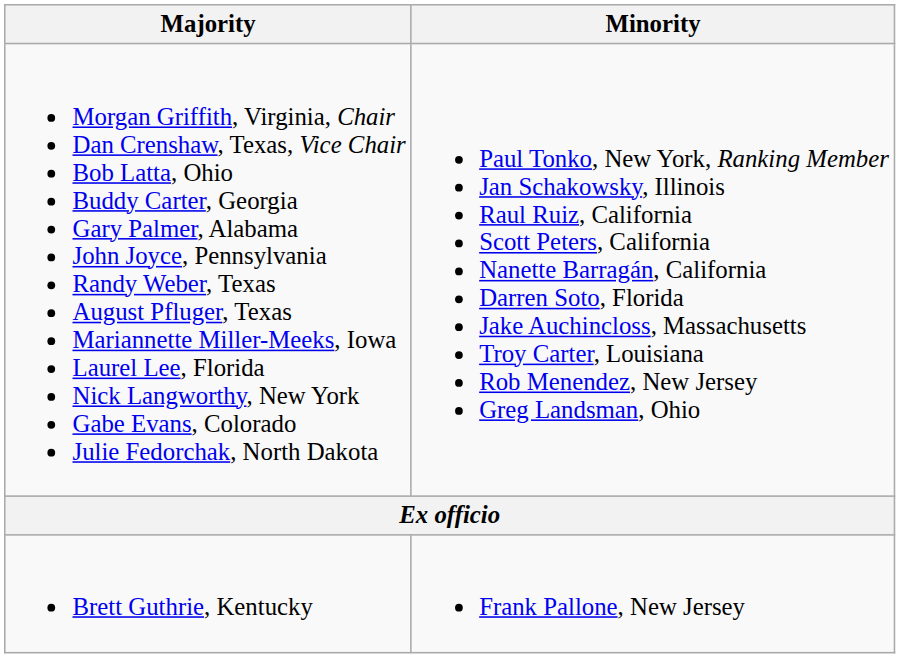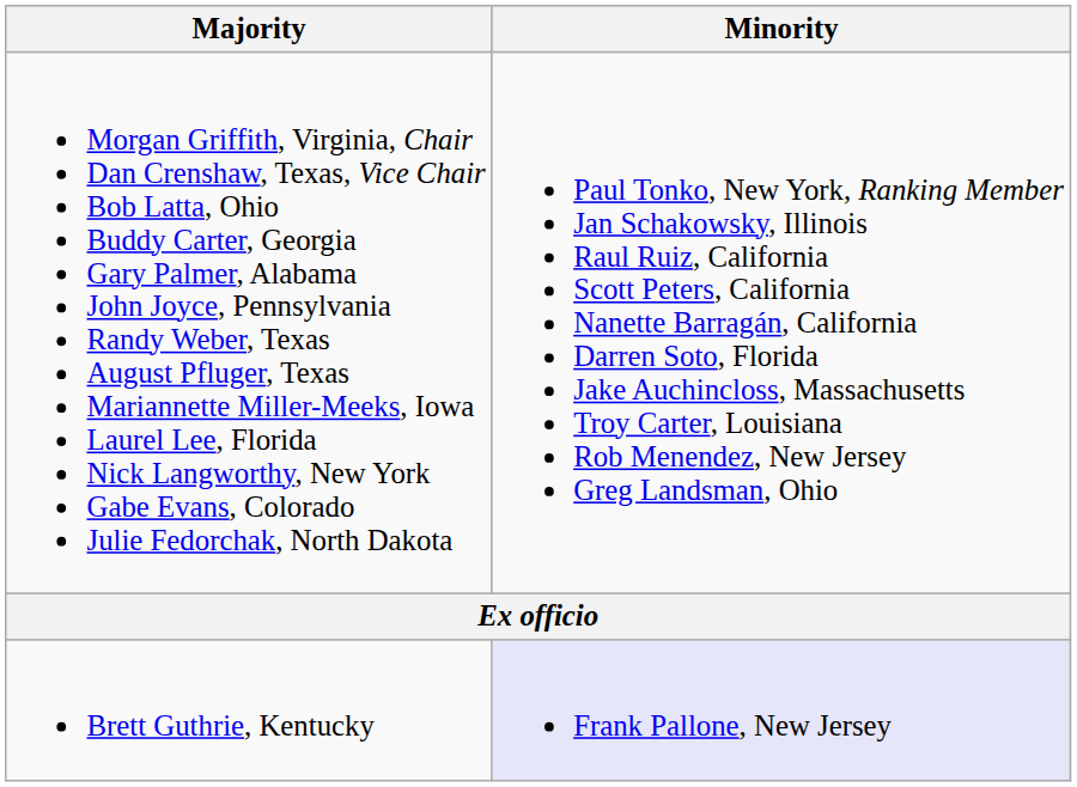Brett Guthrie, Kentucky | Minority: no background -> lavender background
